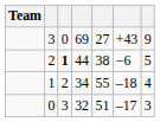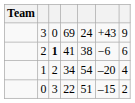row 2 | column 5: 27 -> 24
row 3 | column 4: 44 -> 41
row 3 | column 7: 5 -> 6
row 4 | column 5: 55 -> 54
row 4 | column 6: –18 -> –20
row 5 | column 4: 32 -> 22
row 5 | column 6: –17 -> –15
row 5 | column 7: 3 -> 2
